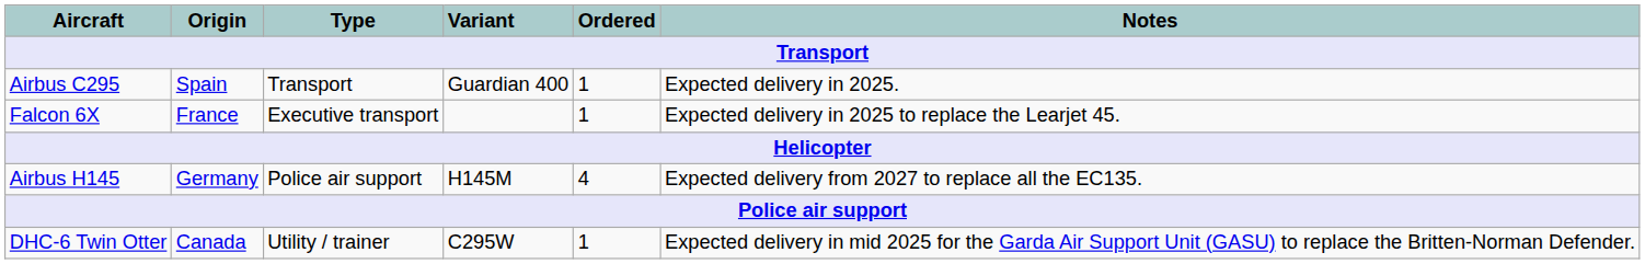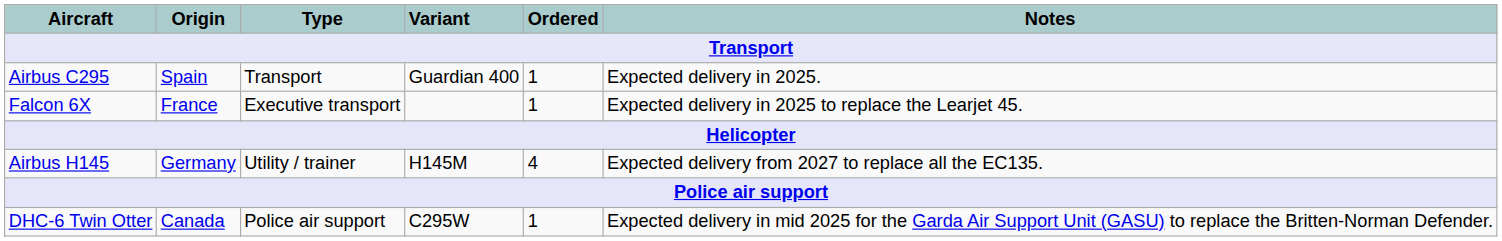Airbus H145 | Type: Police air support -> Utility / trainer
DHC-6 Twin Otter | Type: Utility / trainer -> Police air support
